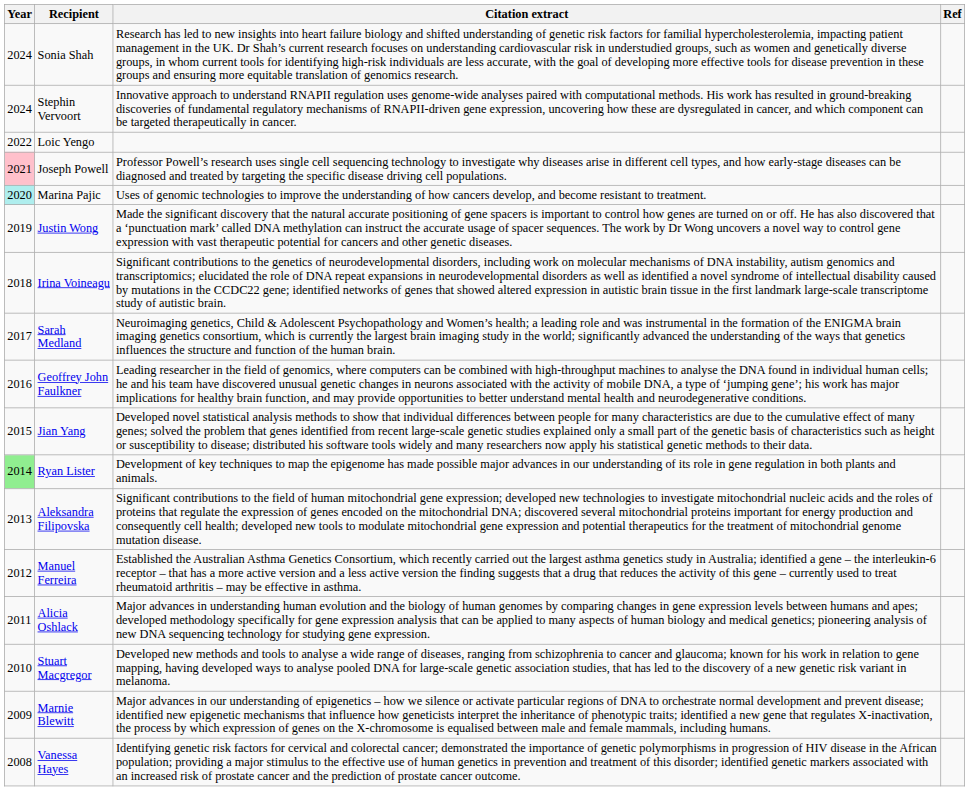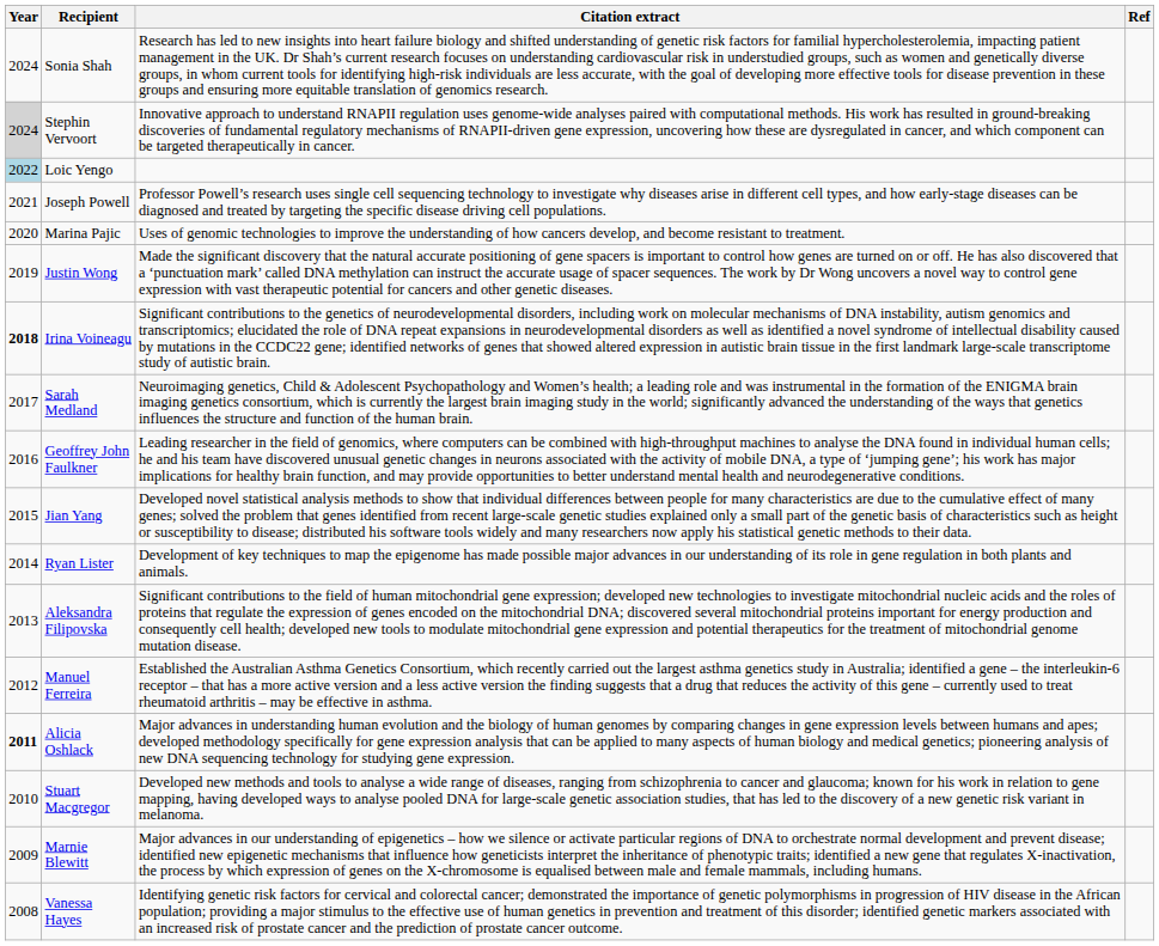Stephin Vervoort | Year: no background -> lightgrey background
Loic Yengo | Year: no background -> lightblue background
Joseph Powell | Year: pink background -> no background
Marina Pajic | Year: paleturquoise background -> no background
Irina Voineagu | Year: normal -> bold
Ryan Lister | Year: lightgreen background -> no background
Alicia Oshlack | Year: normal -> bold
